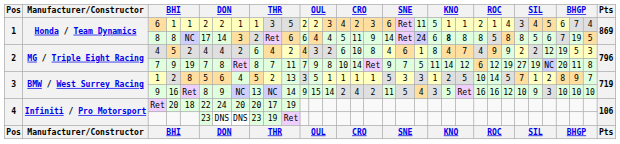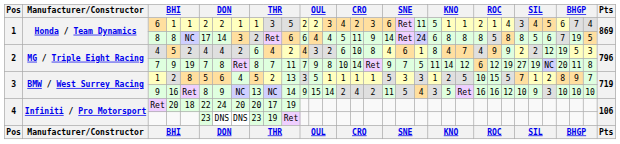row 3 | column 22: bold -> normal
row 6 | column 25: 14 -> 15
